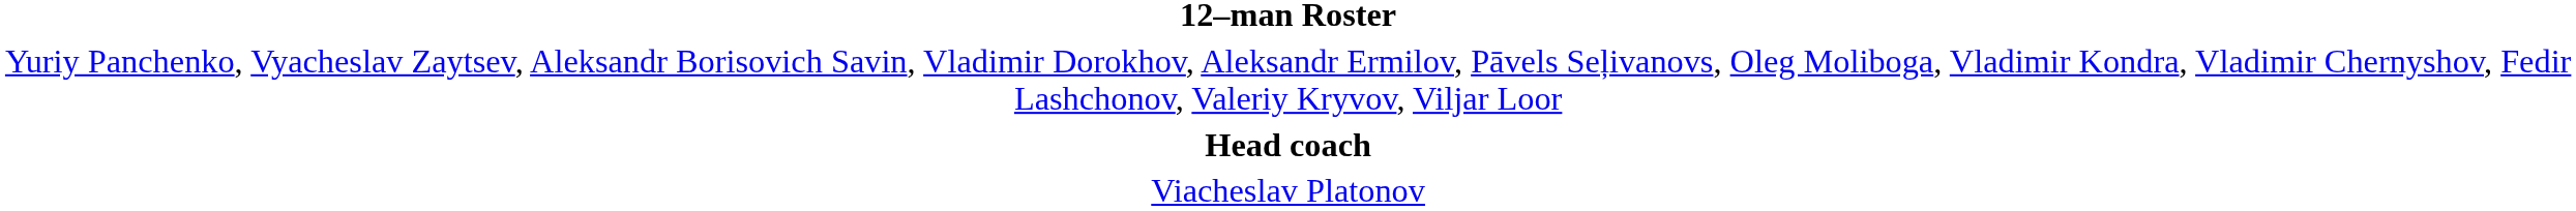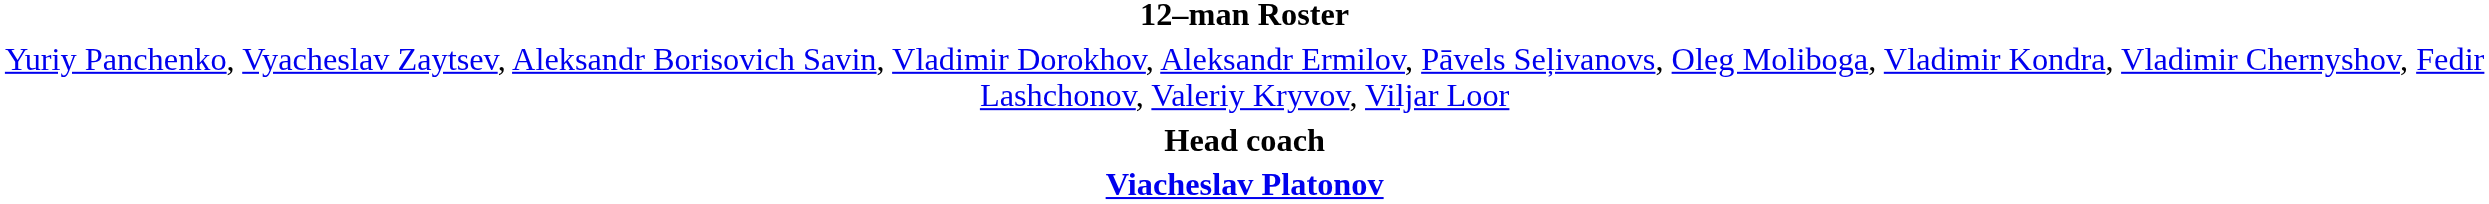row 4 | column 1: normal -> bold
